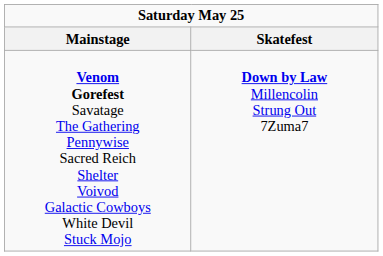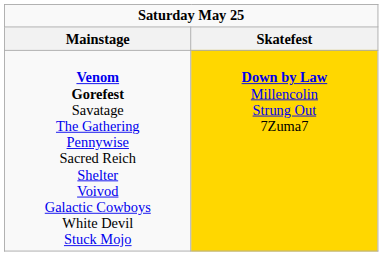row 3 | Skatefest: no background -> gold background
